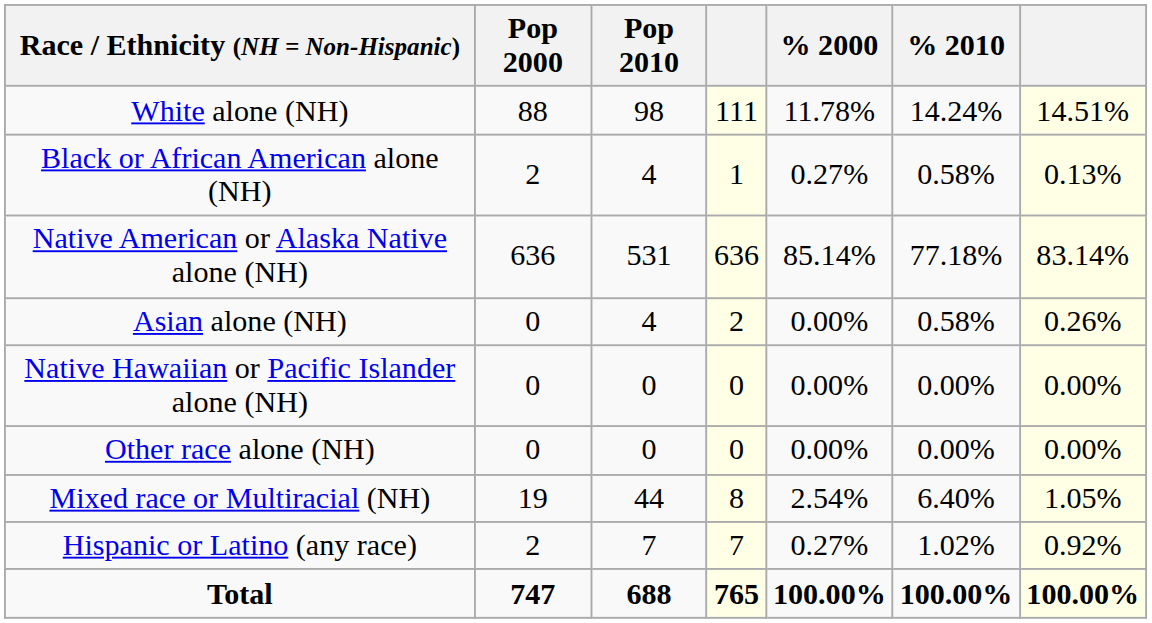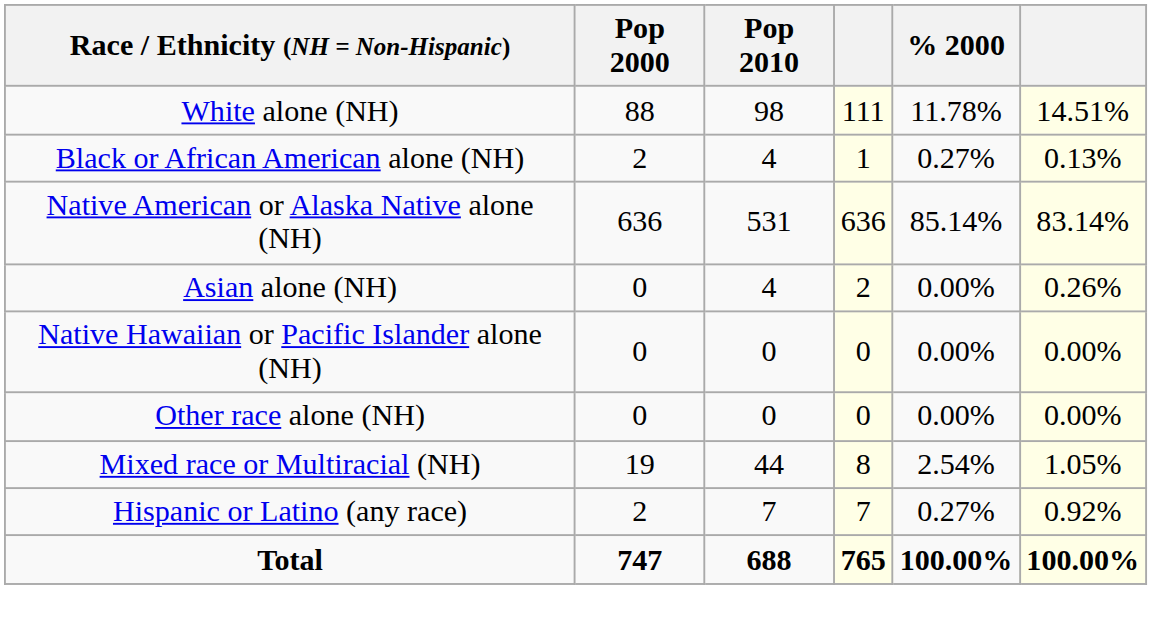- column: % 2010 | 14.24% | 0.58% | 77.18% | 0.58% | 0.00% | 0.00% | 6.40% | 1.02% | 100.00%
